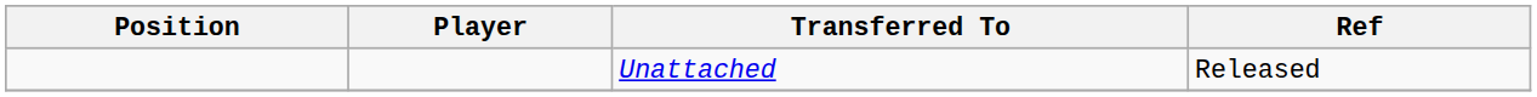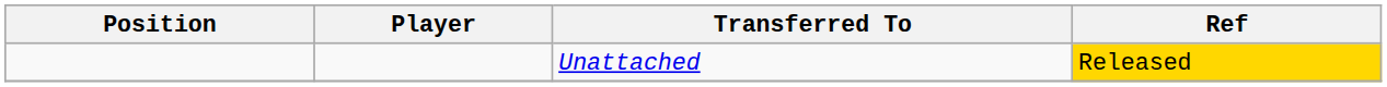Unattached | Ref: no background -> gold background
